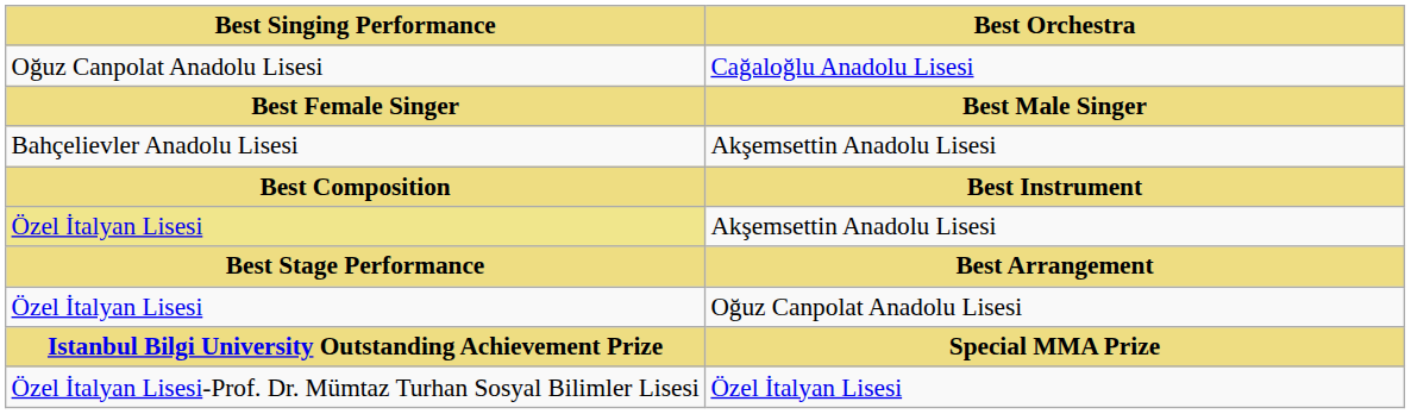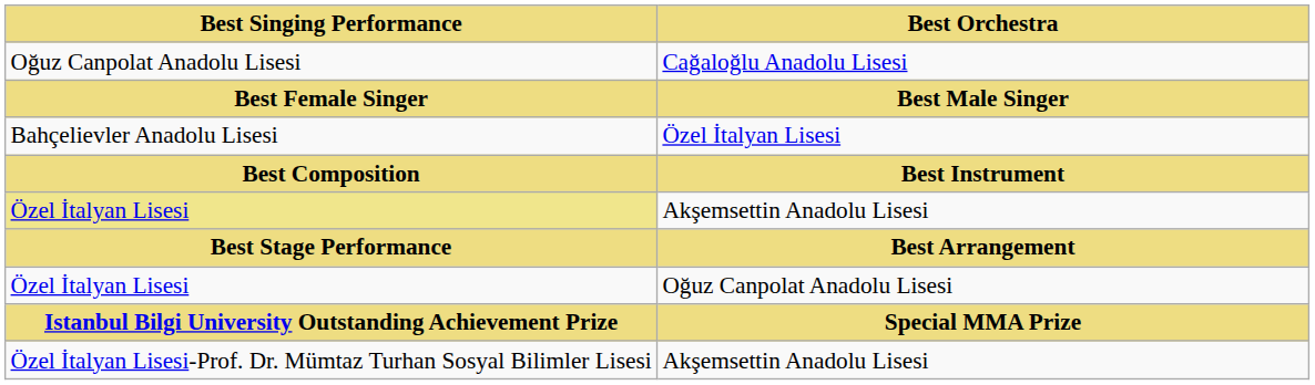row 4 | Best Orchestra: Akşemsettin Anadolu Lisesi -> Özel İtalyan Lisesi
row 10 | Best Orchestra: Özel İtalyan Lisesi -> Akşemsettin Anadolu Lisesi
